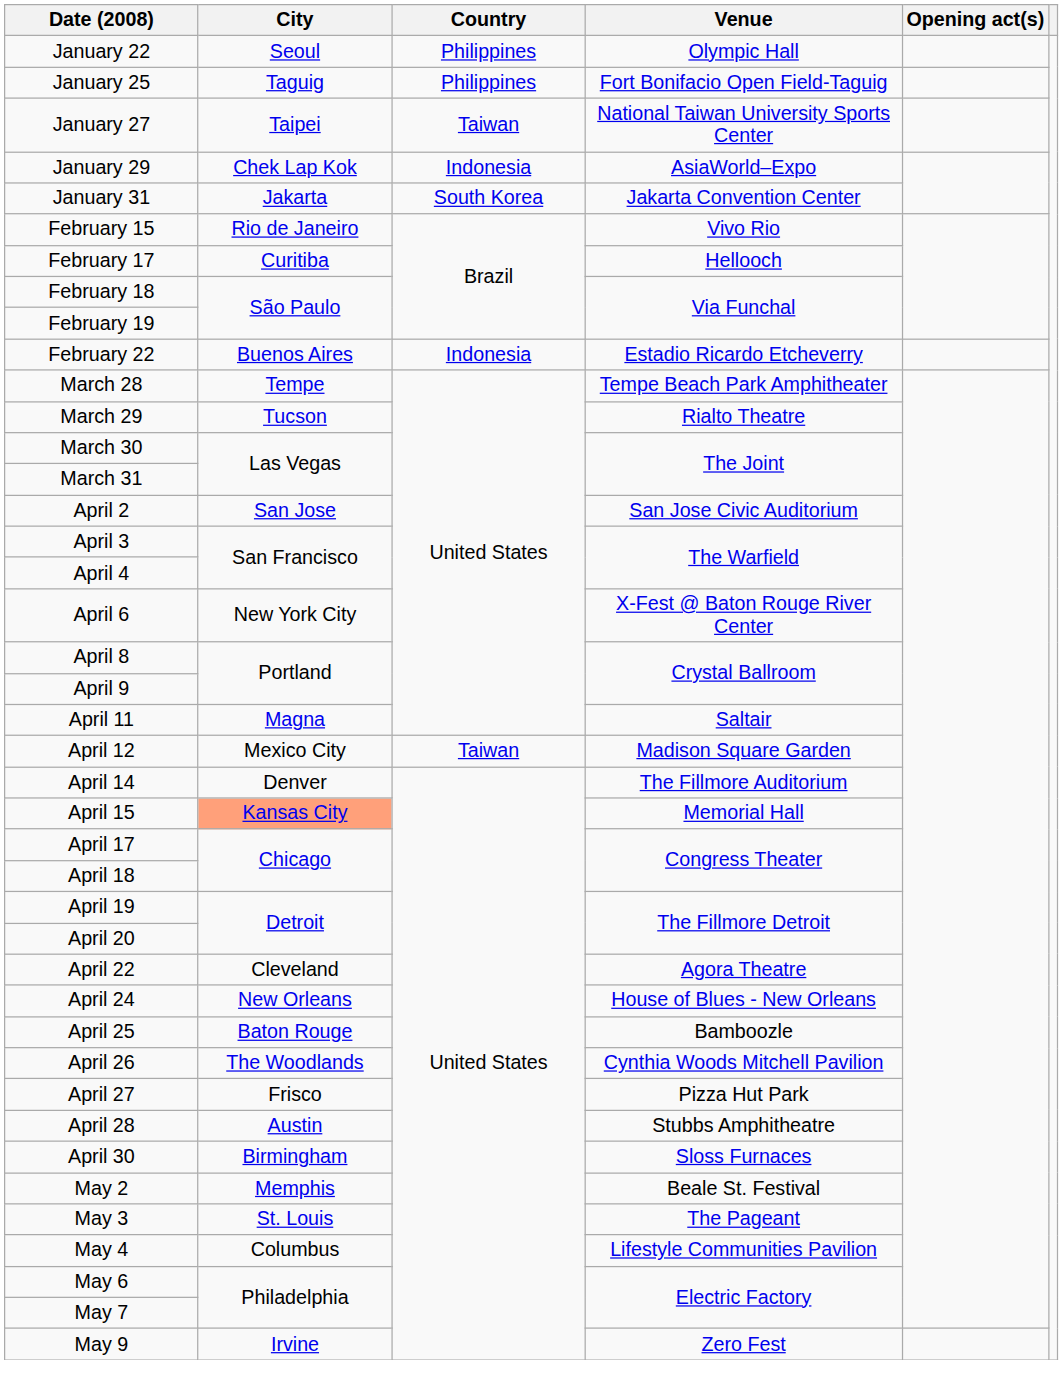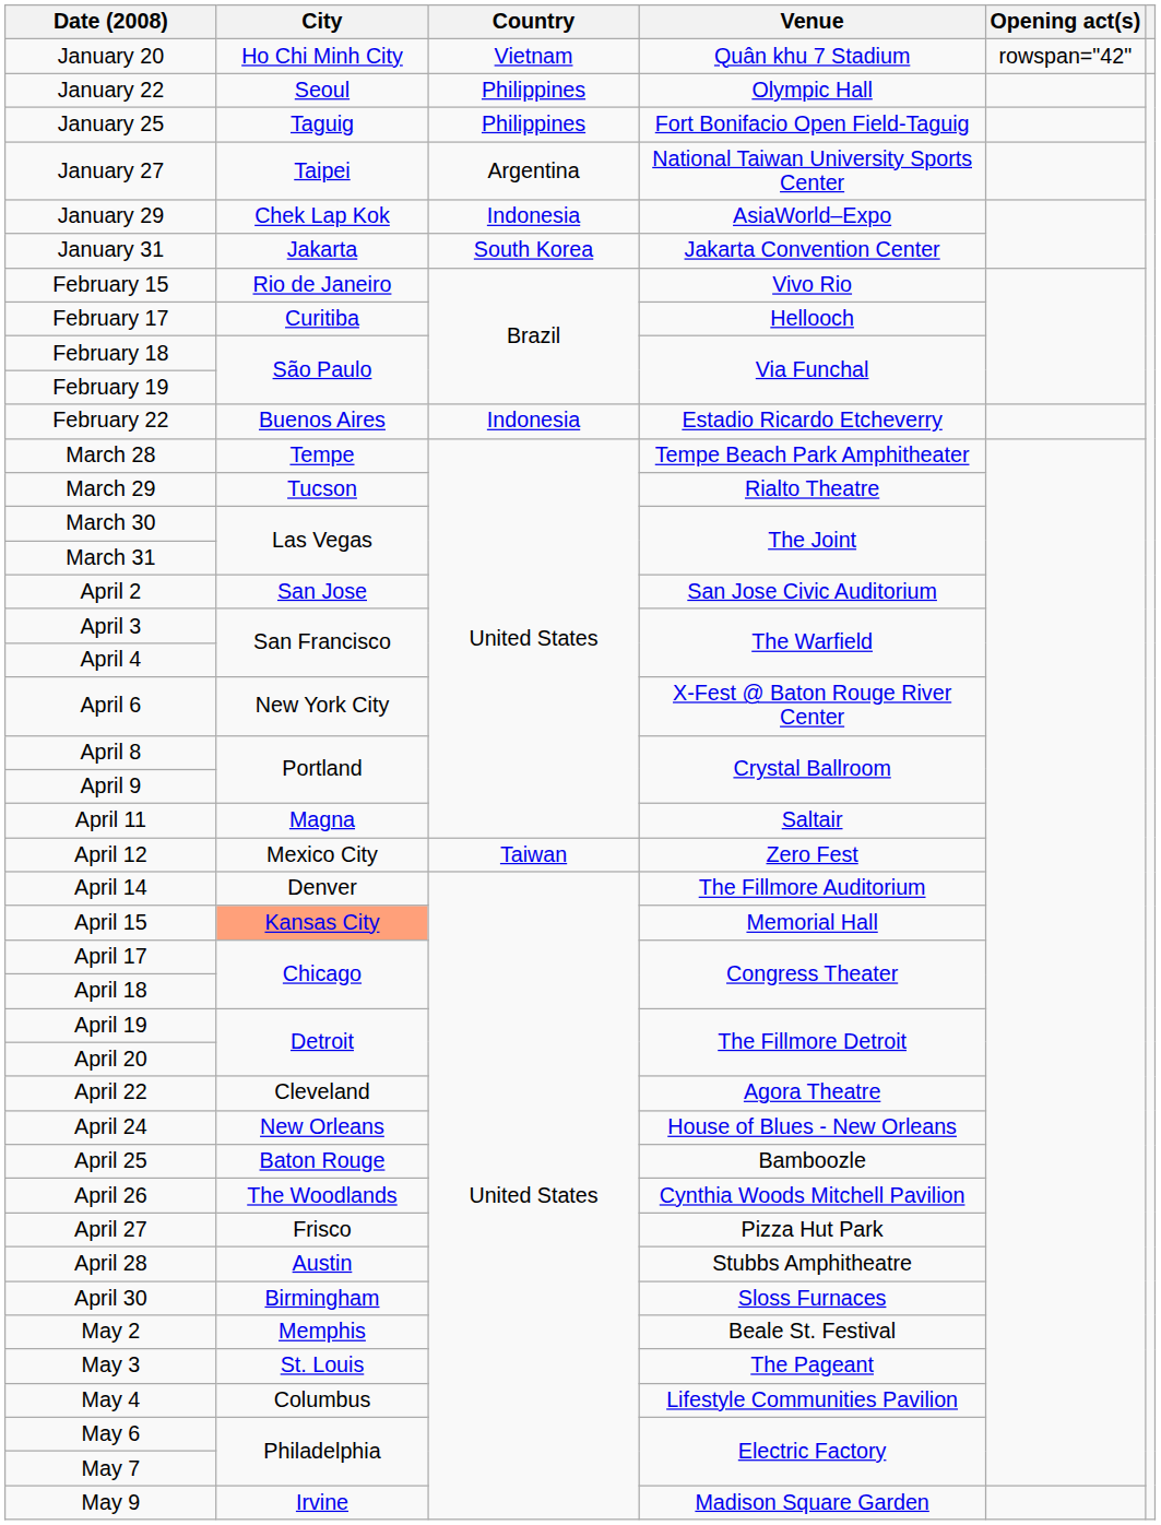+ row: January 20 | Ho Chi Minh City | Vietnam | Quân khu 7 Stadium | rowspan="42"
January 27 | Country: Taiwan -> Argentina
April 12 | Venue: Madison Square Garden -> Zero Fest
May 9 | Venue: Zero Fest -> Madison Square Garden
